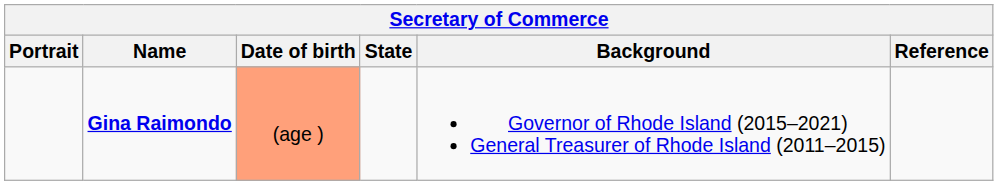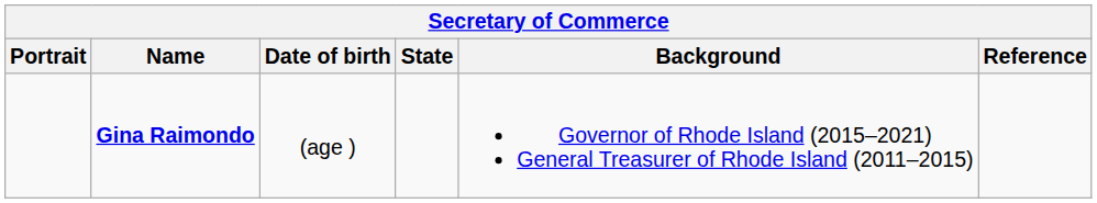Gina Raimondo | Date of birth: lightsalmon background -> no background
